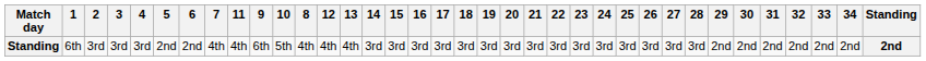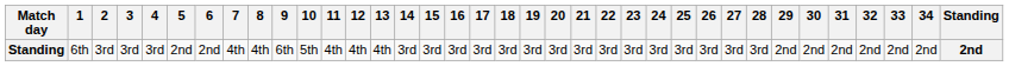columns swapped: 8 <-> 11
